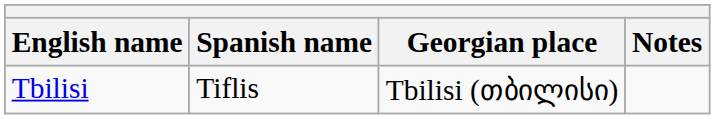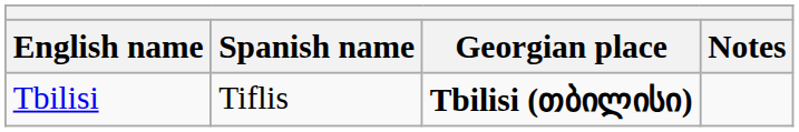Tbilisi | Georgian place: normal -> bold
